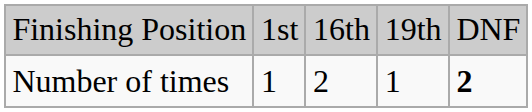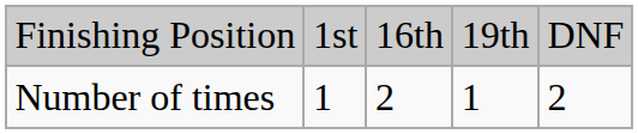Number of times | column 5: bold -> normal
